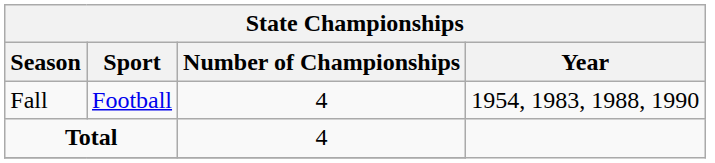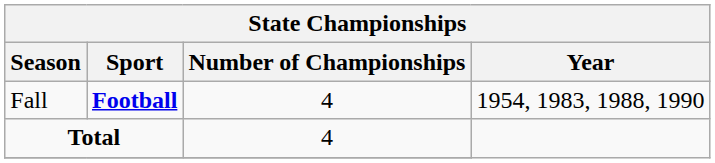Fall | Sport: normal -> bold
